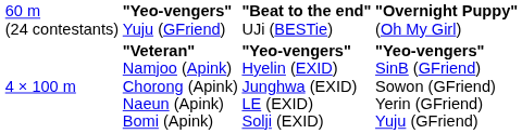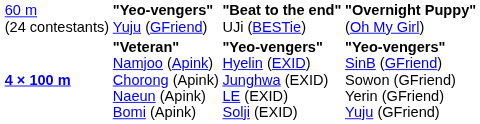row 2 | column 1: normal -> bold
